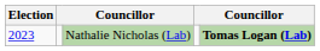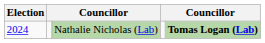Nathalie Nicholas (Lab) | Election: 2023 -> 2024
